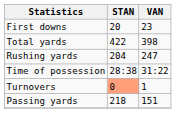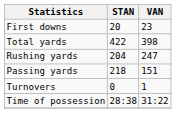rows swapped: Passing yards <-> Time of possession
Turnovers | STAN: lightsalmon background -> no background
